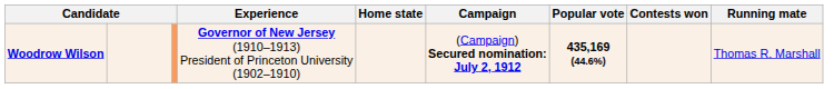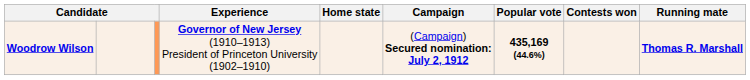Woodrow Wilson | Running mate: normal -> bold
